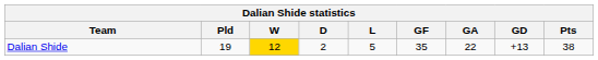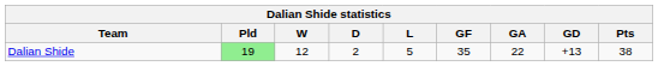Dalian Shide | Pld: no background -> lightgreen background
Dalian Shide | W: gold background -> no background
